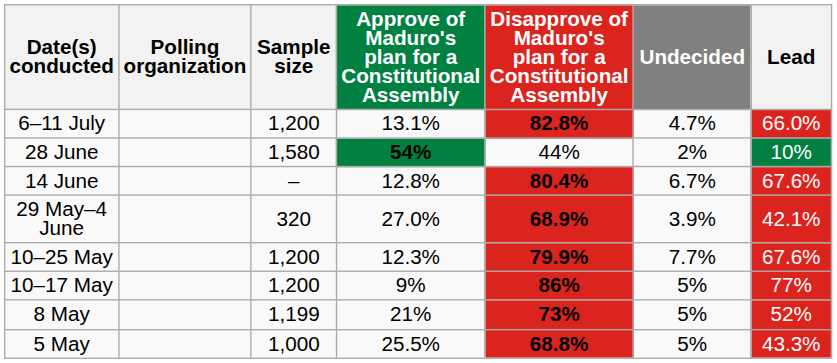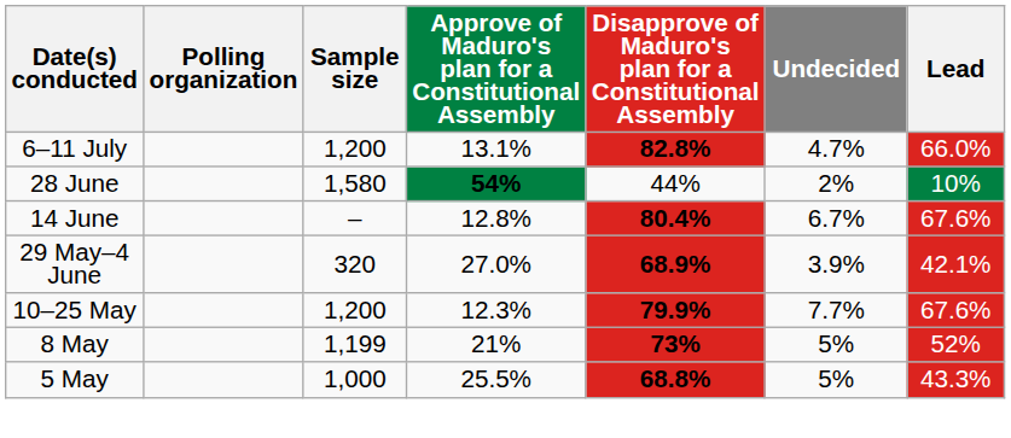- row: 10–17 May | 1,200 | 9% | 86% | 5% | 77%
